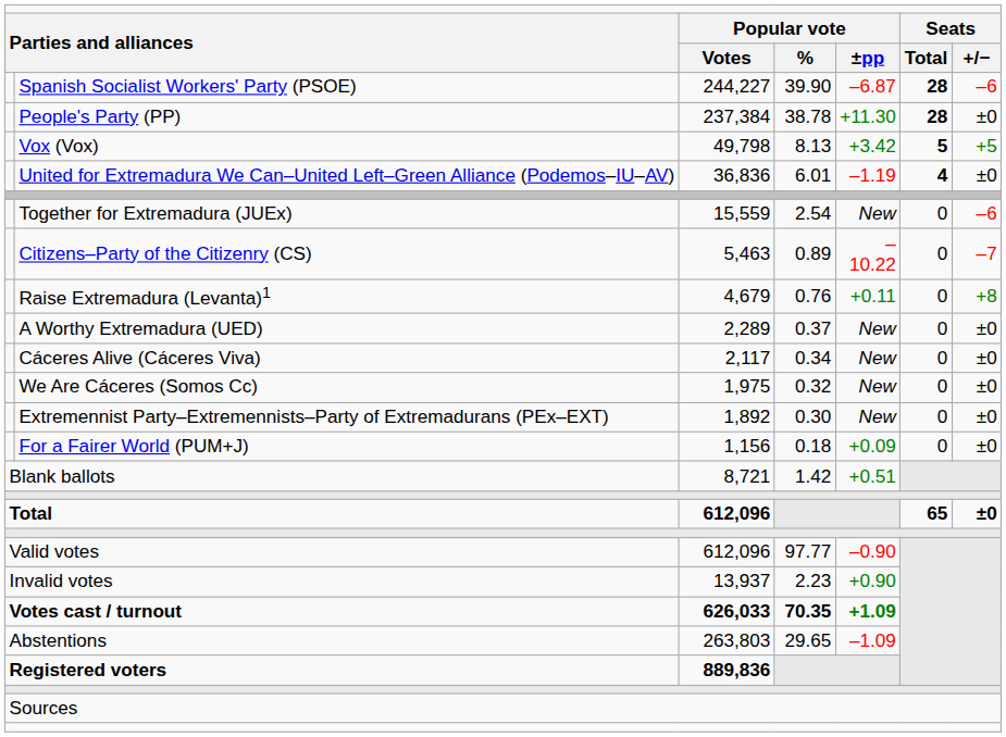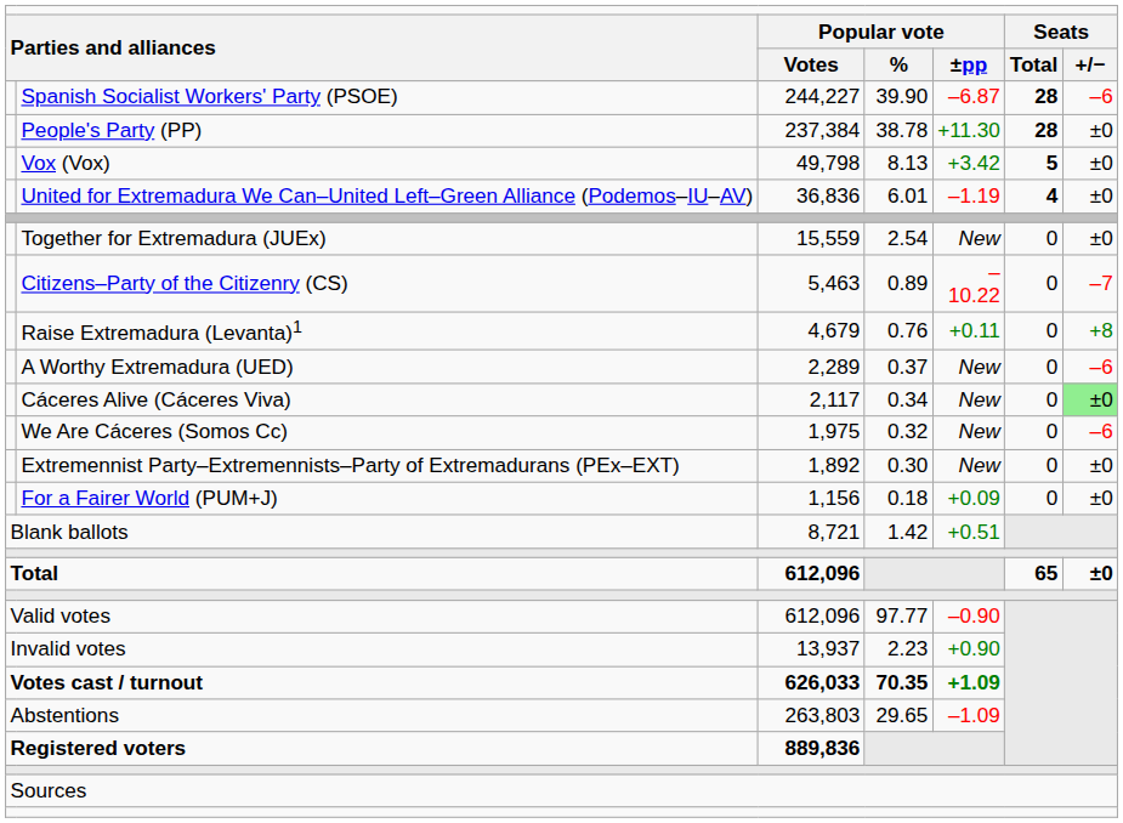Vox (Vox) | column 7: +5 -> ±0
Together for Extremadura (JUEx) | column 7: –6 -> ±0
A Worthy Extremadura (UED) | column 7: ±0 -> –6
Cáceres Alive (Cáceres Viva) | column 7: no background -> lightgreen background
We Are Cáceres (Somos Cc) | column 7: ±0 -> –6
